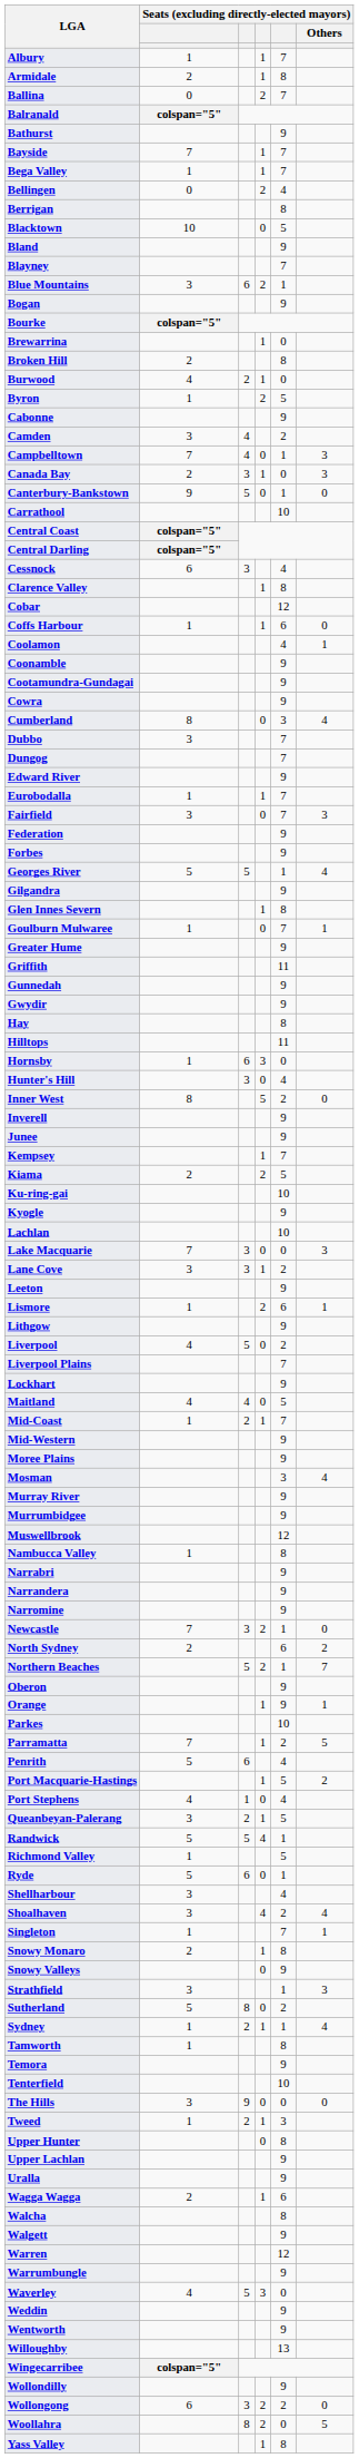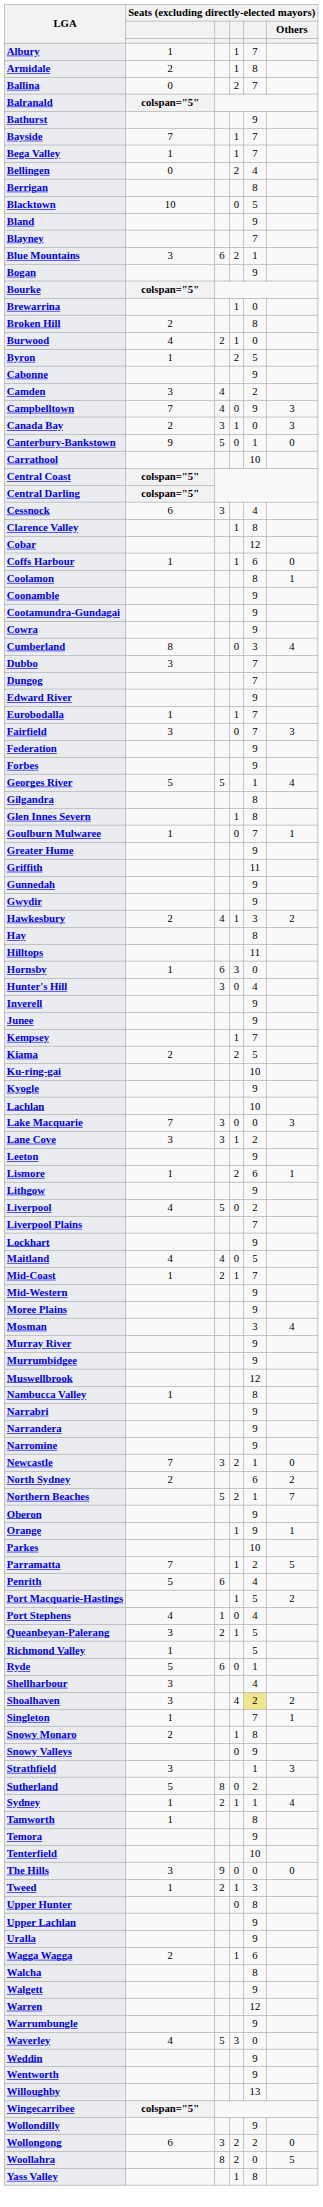Campbelltown | column 5: 1 -> 9
Coolamon | column 5: 4 -> 8
Gilgandra | column 5: 9 -> 8
+ row: Hawkesbury | 2 | 4 | 1 | 3 | 2
- row: Inner West | 8 | 5 | 2 | 0
- row: Randwick | 5 | 5 | 4 | 1
Shoalhaven | column 5: no background -> khaki background
Shoalhaven | Seats (excluding directly-elected mayors) / Others: 4 -> 2
